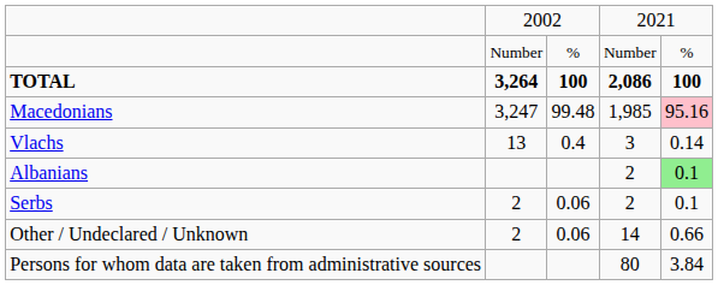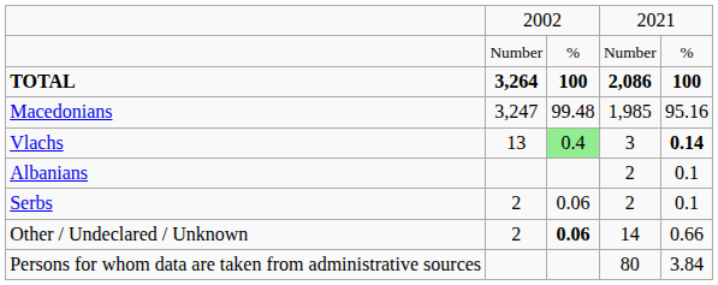Macedonians | column 5: pink background -> no background
Vlachs | column 3: no background -> lightgreen background
Vlachs | column 5: normal -> bold
Albanians | column 5: lightgreen background -> no background
Other / Undeclared / Unknown | column 3: normal -> bold
